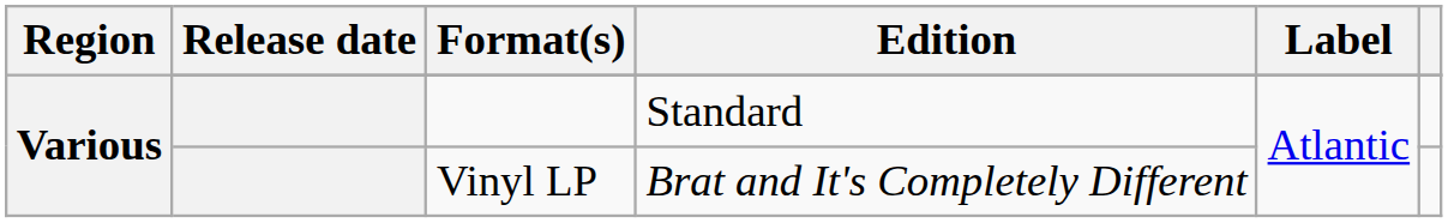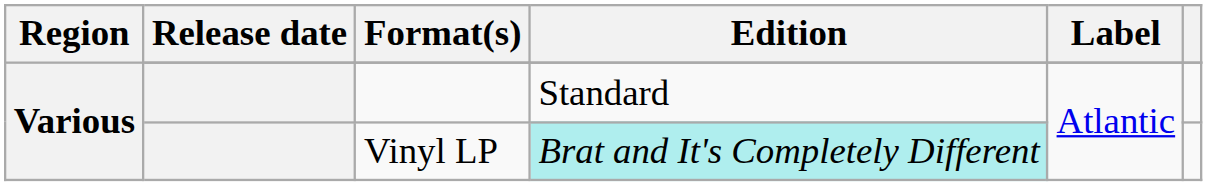Vinyl LP | Edition: no background -> paleturquoise background
